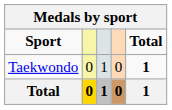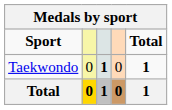Taekwondo | column 3: normal -> bold
